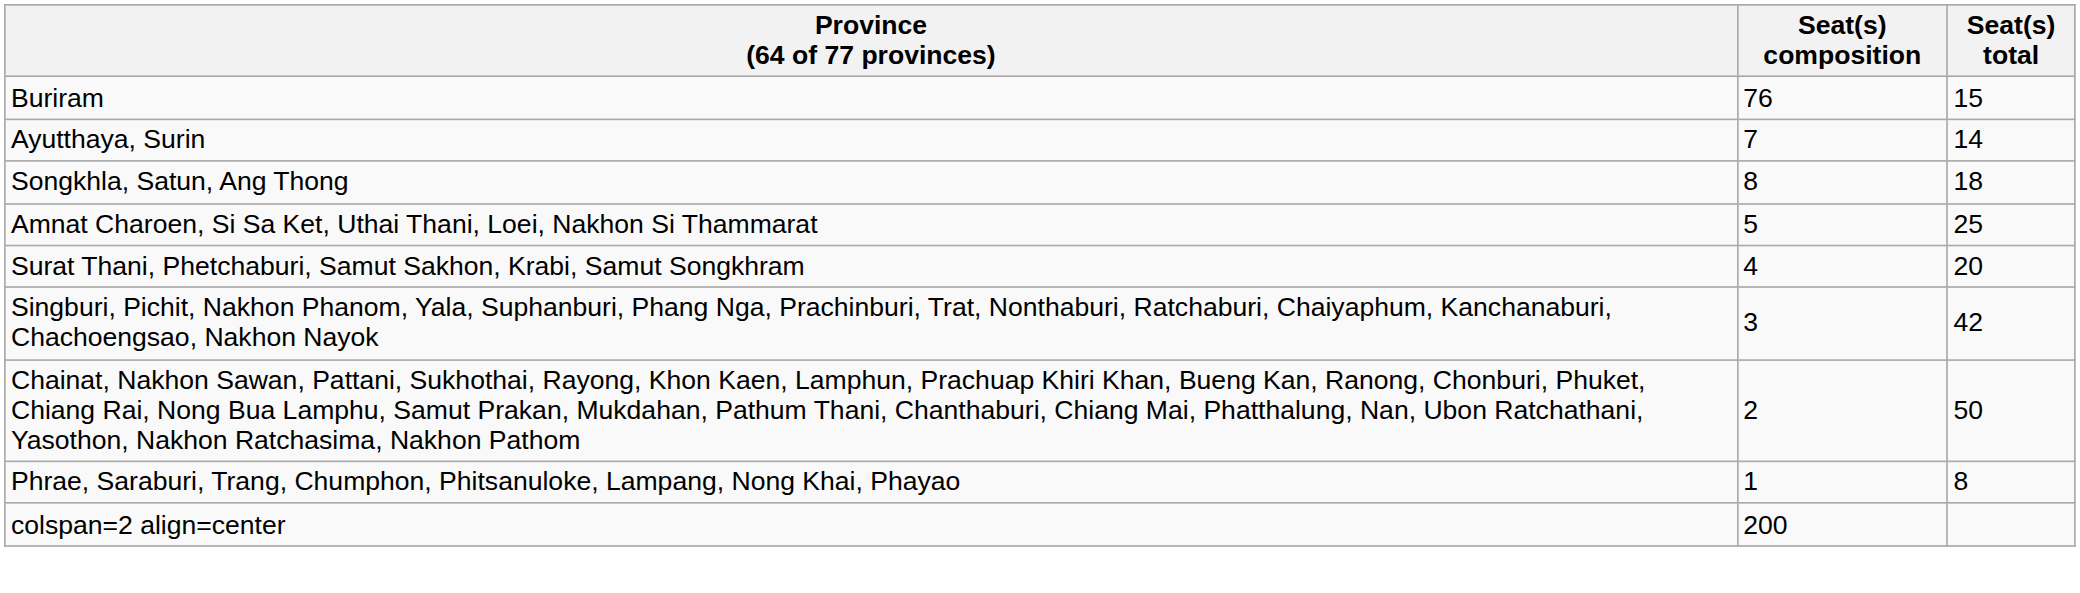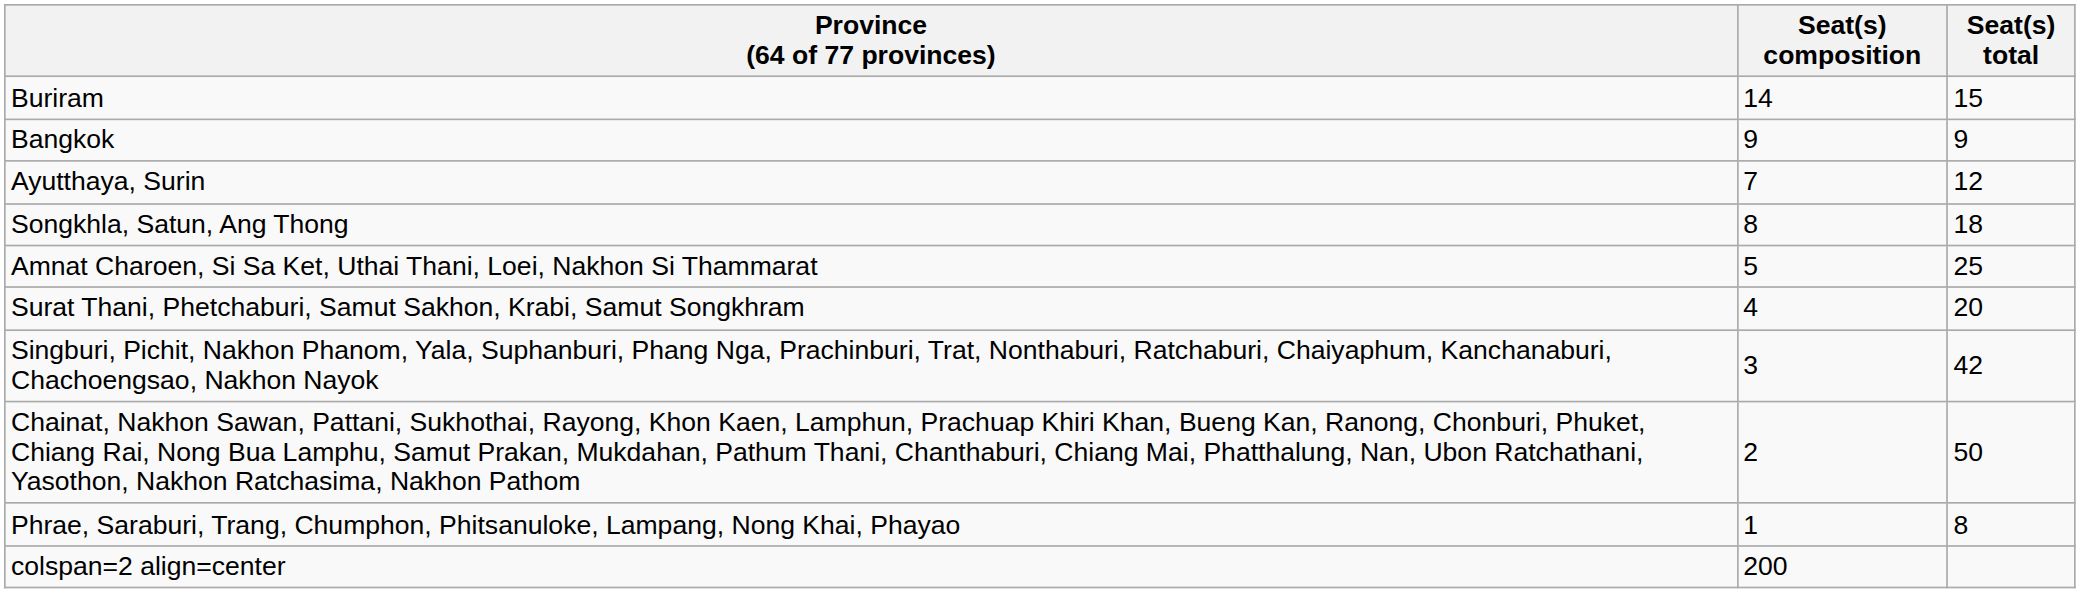Buriram | Seat(s) composition: 76 -> 14
+ row: Bangkok | 9 | 9
Ayutthaya, Surin | Seat(s) total: 14 -> 12
